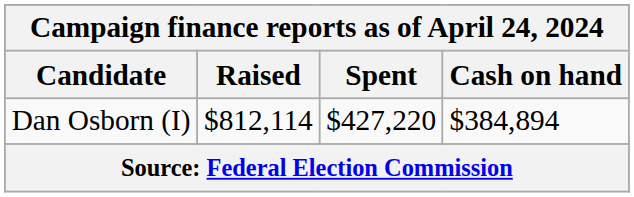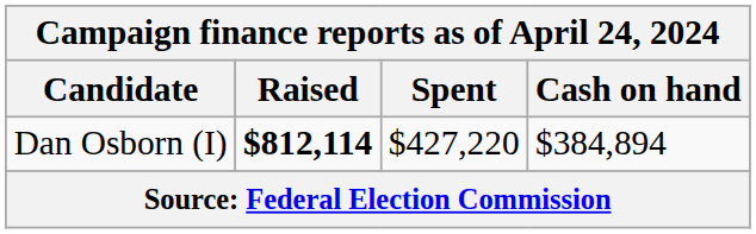Dan Osborn (I) | Raised: normal -> bold
